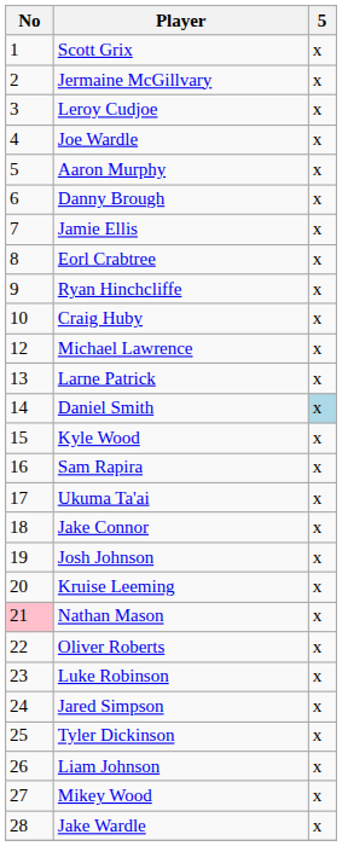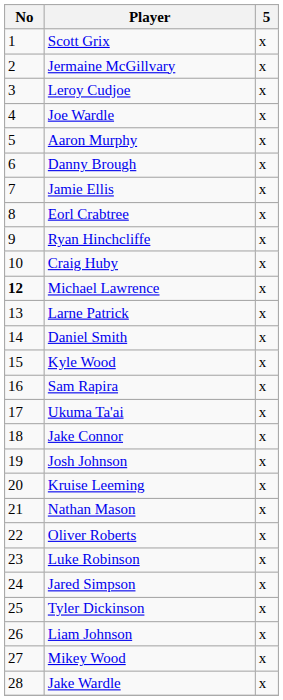Michael Lawrence | No: normal -> bold
Daniel Smith | 5: lightblue background -> no background
Nathan Mason | No: pink background -> no background
